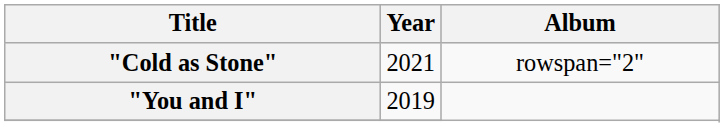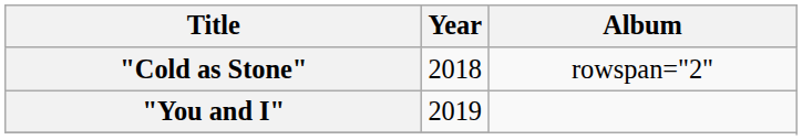"Cold as Stone" | Year: 2021 -> 2018
